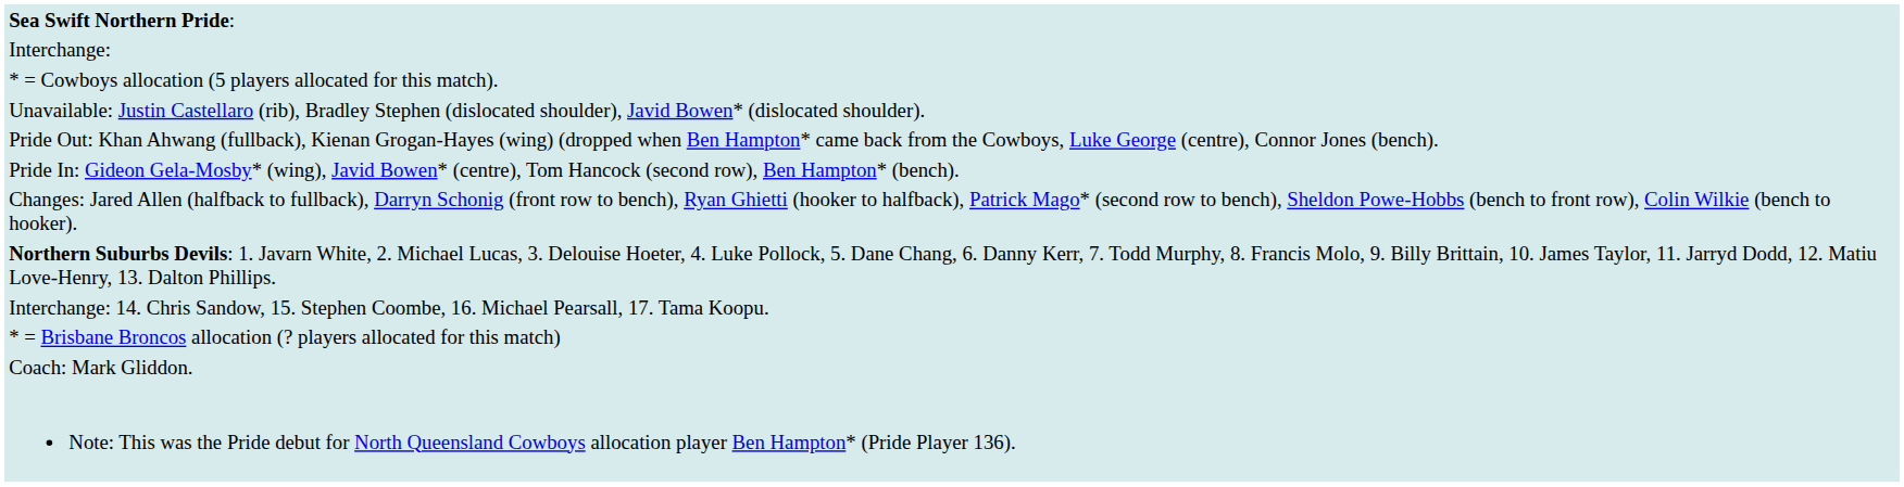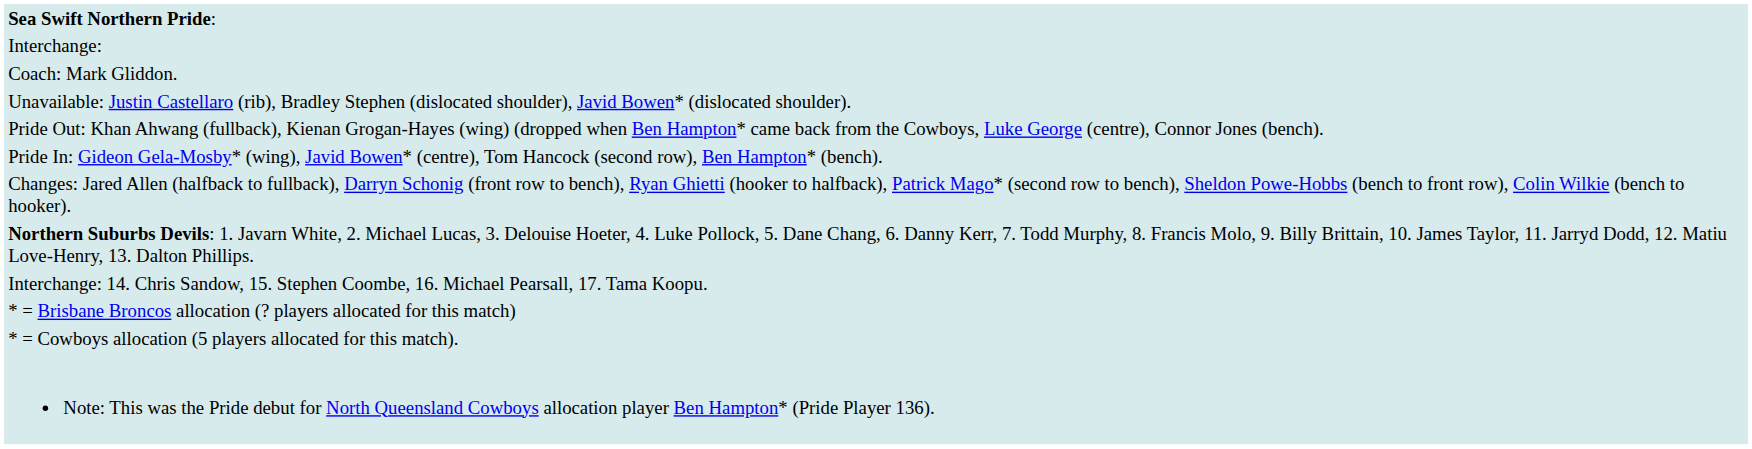row 3 | column 1: * = Cowboys allocation (5 players allocated for this match). -> Coach: Mark Gliddon.
row 11 | column 1: Coach: Mark Gliddon. -> * = Cowboys allocation (5 players allocated for this match).
